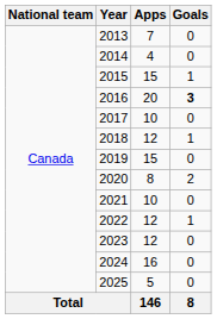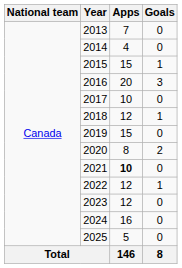2016 | Goals: bold -> normal
2021 | Apps: normal -> bold
